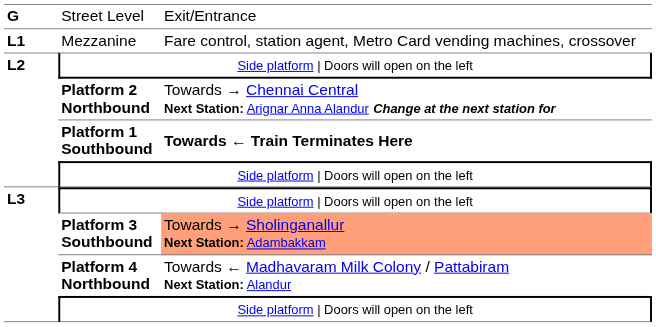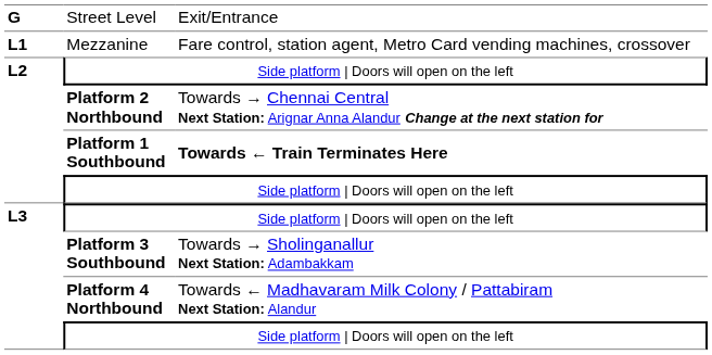Platform 3 Southbound | column 3: lightsalmon background -> no background
